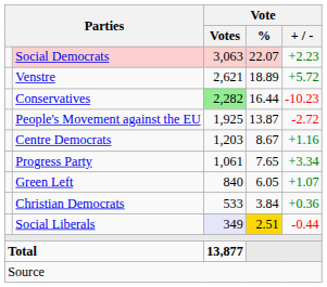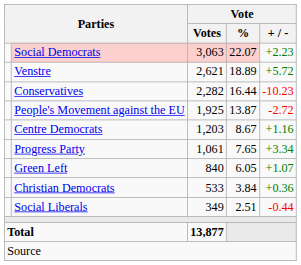Conservatives | Vote / Votes: lightgreen background -> no background
Social Liberals | Vote / Votes: lavender background -> no background
Social Liberals | Vote / %: gold background -> no background
